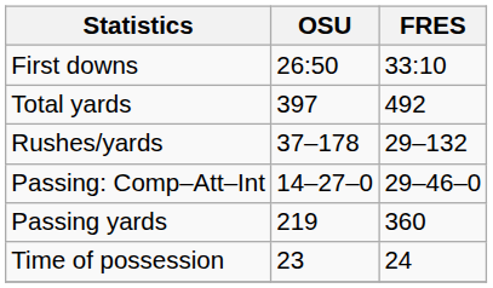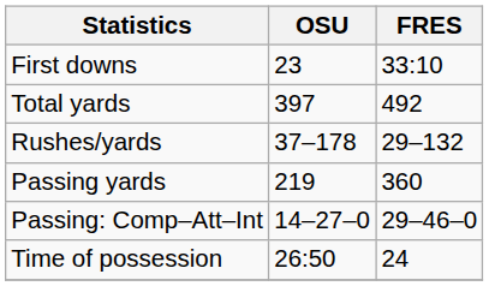First downs | OSU: 26:50 -> 23
rows swapped: Passing yards <-> Passing: Comp–Att–Int
Time of possession | OSU: 23 -> 26:50
